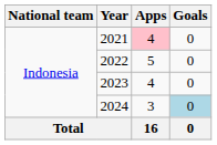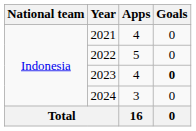2021 | Apps: pink background -> no background
2023 | Goals: normal -> bold
2024 | Goals: lightblue background -> no background
